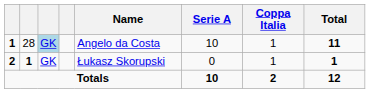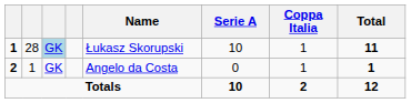row 2 | Name: Angelo da Costa -> Łukasz Skorupski
row 3 | column 2: bold -> normal
row 3 | Name: Łukasz Skorupski -> Angelo da Costa
